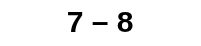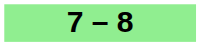row 1 | column 1: no background -> lightgreen background
